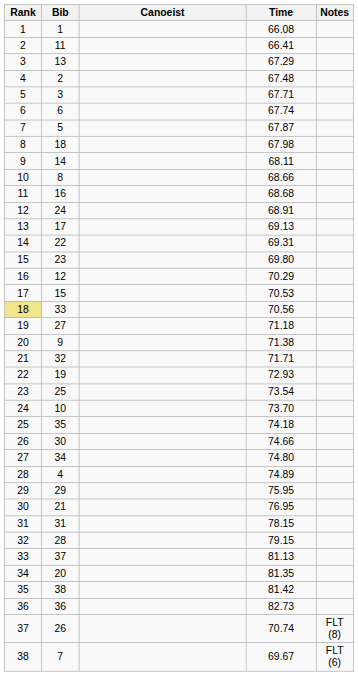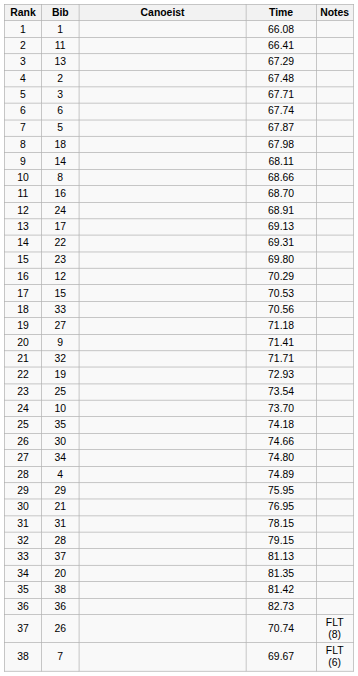row 12 | Time: 68.68 -> 68.70
row 19 | Rank: khaki background -> no background
row 21 | Time: 71.38 -> 71.41
